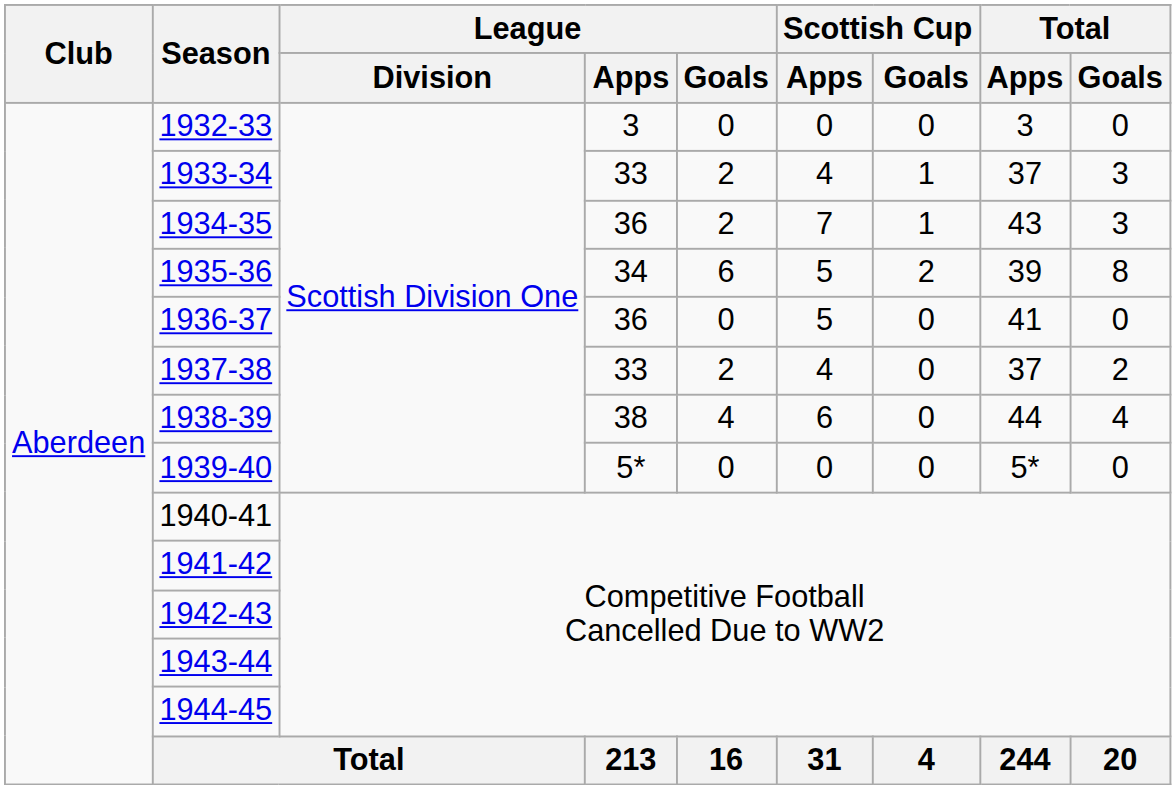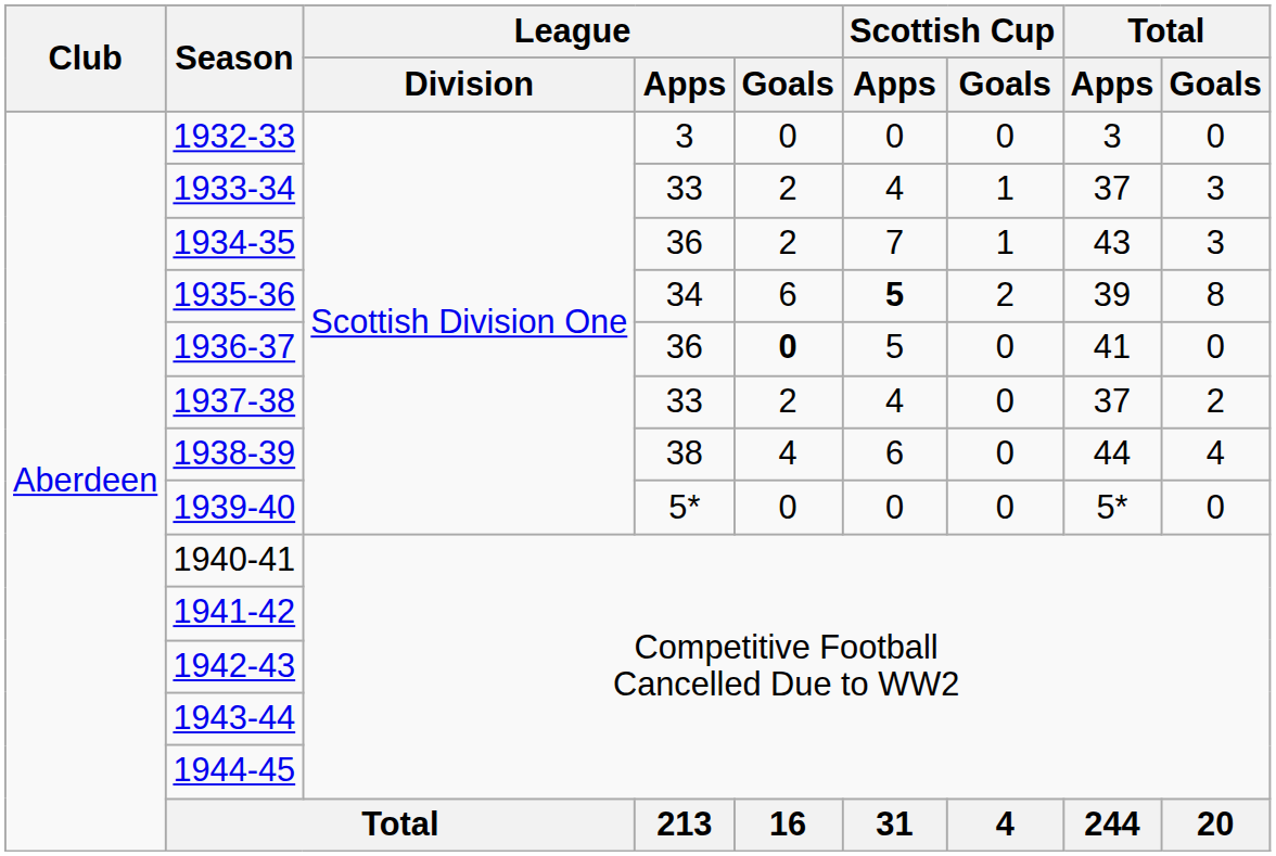1935-36 | Scottish Cup / Apps: normal -> bold
1936-37 | League / Goals: normal -> bold
